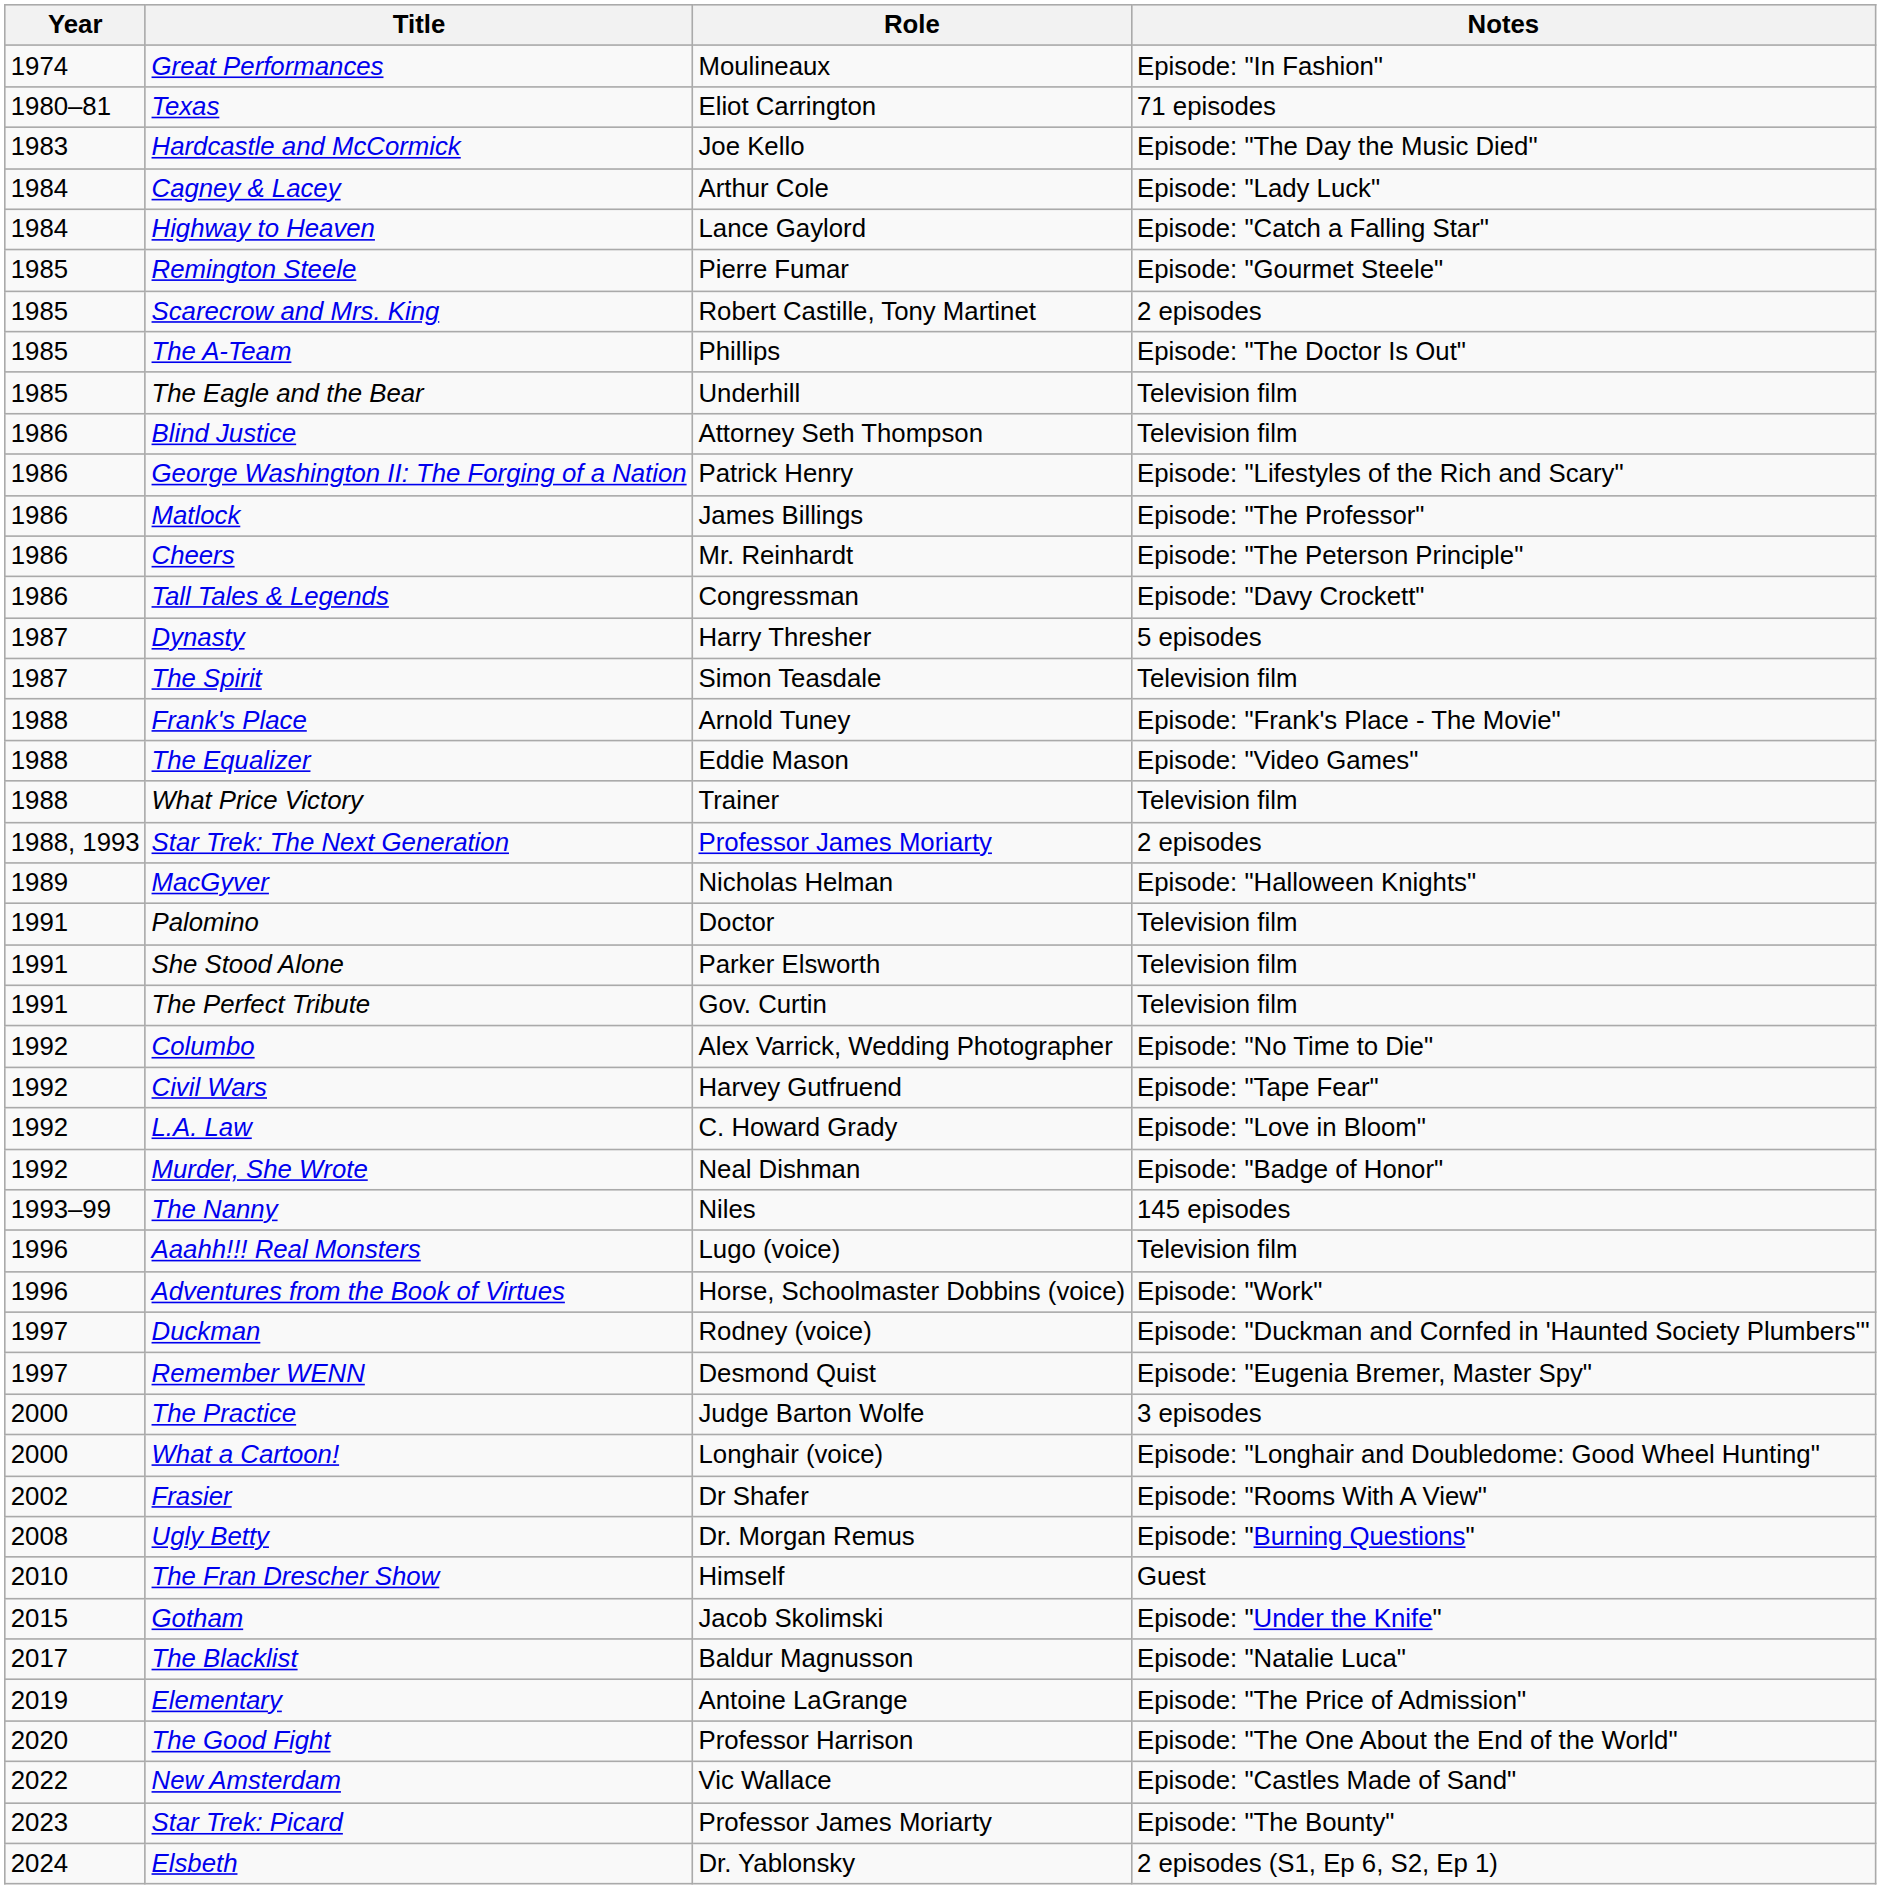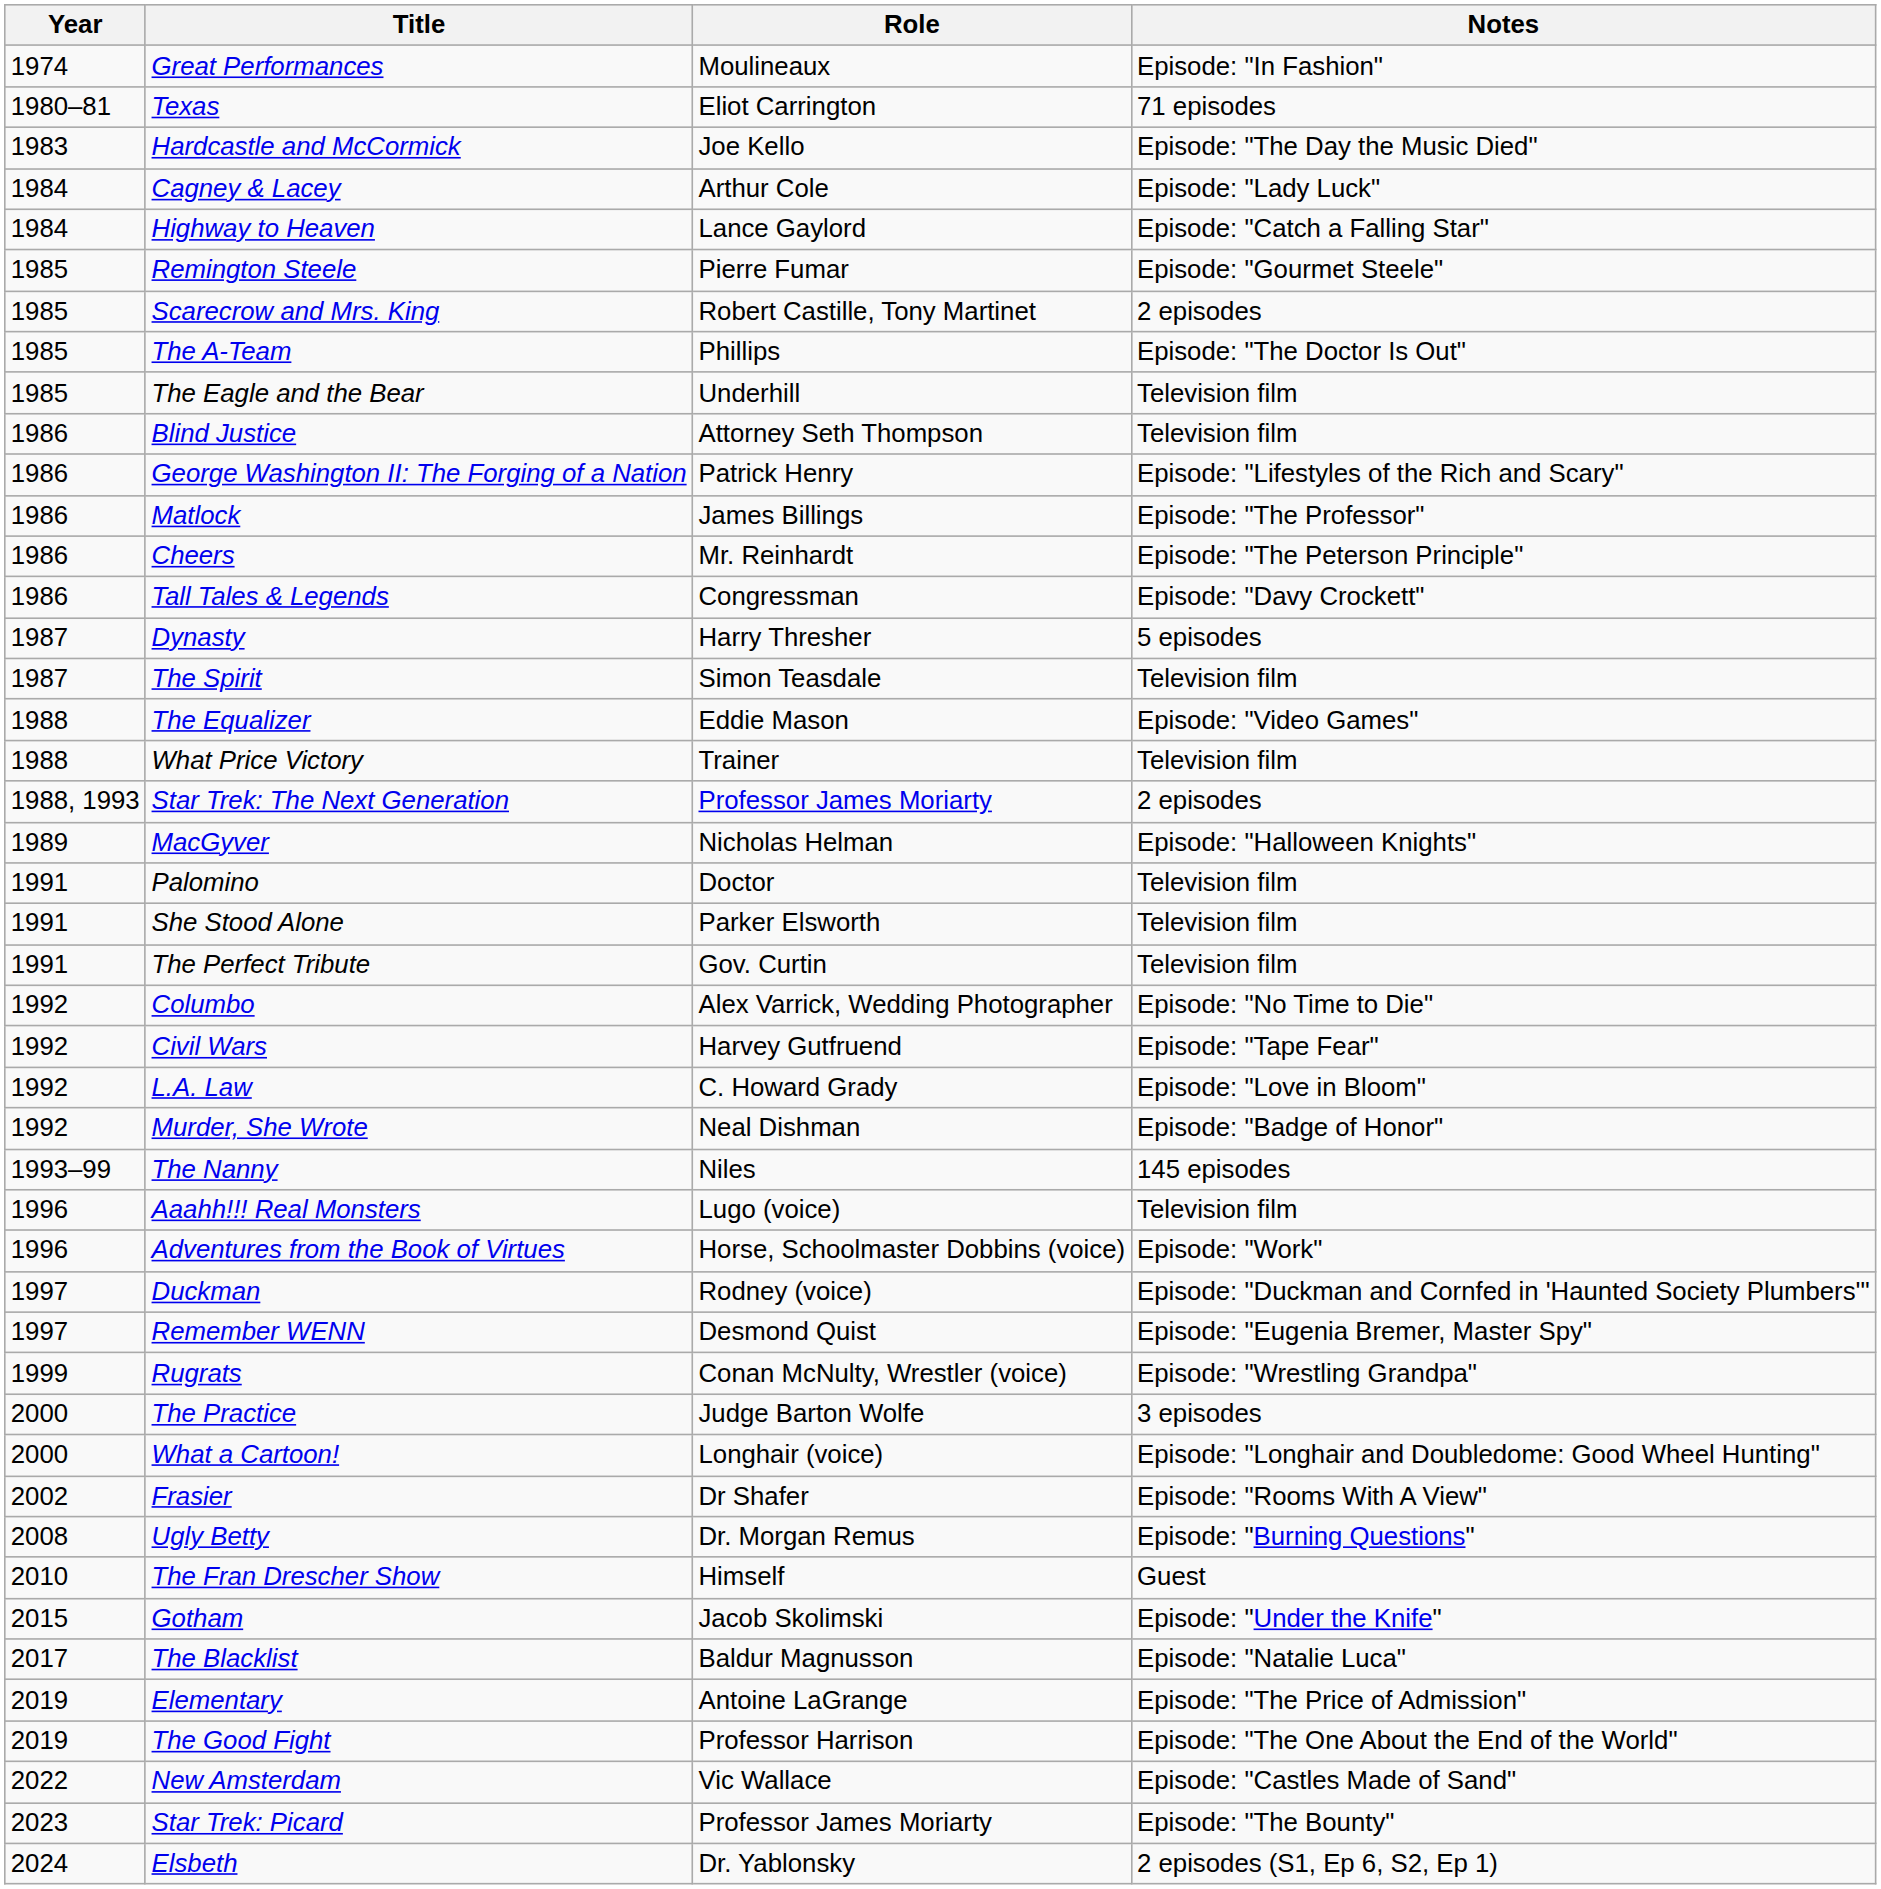- row: 1988 | Frank's Place | Arnold Tuney | Episode: "Frank's Place - The Movie"
+ row: 1999 | Rugrats | Conan McNulty, Wrestler (voice) | Episode: "Wrestling Grandpa"
The Good Fight | Year: 2020 -> 2019
